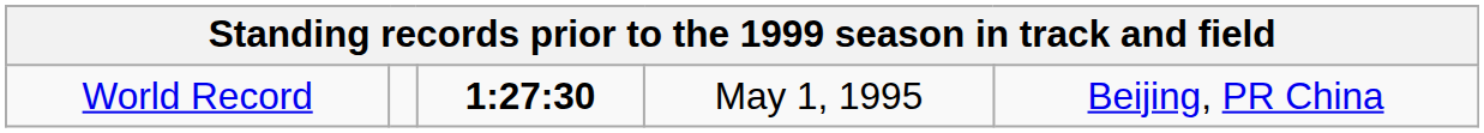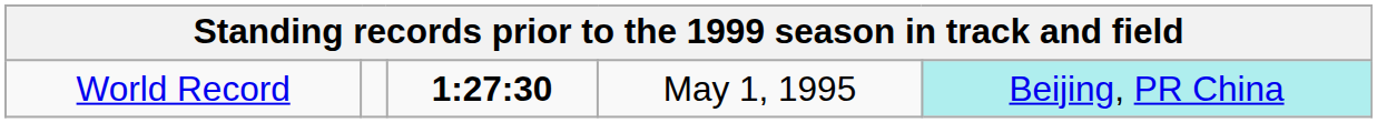World Record | column 5: no background -> paleturquoise background
